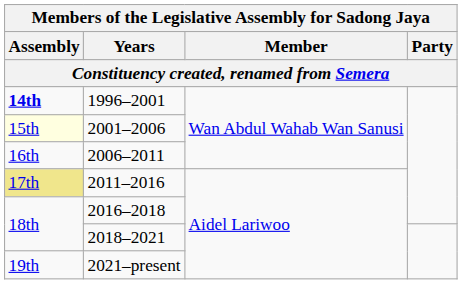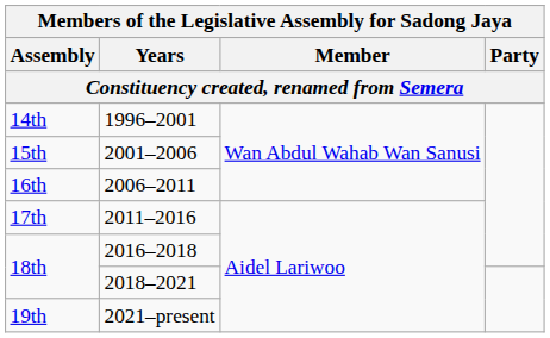1996–2001 | Assembly / Constituency created, renamed from Semera: bold -> normal
2001–2006 | Assembly / Constituency created, renamed from Semera: lightyellow background -> no background
2011–2016 | Assembly / Constituency created, renamed from Semera: khaki background -> no background
